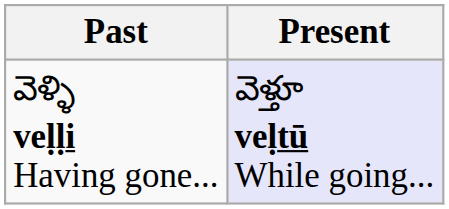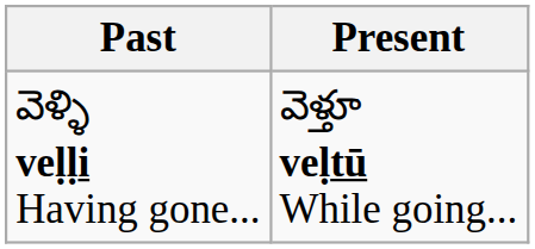వెళ్ళి veḷḷi Having gone... | Present: lavender background -> no background
